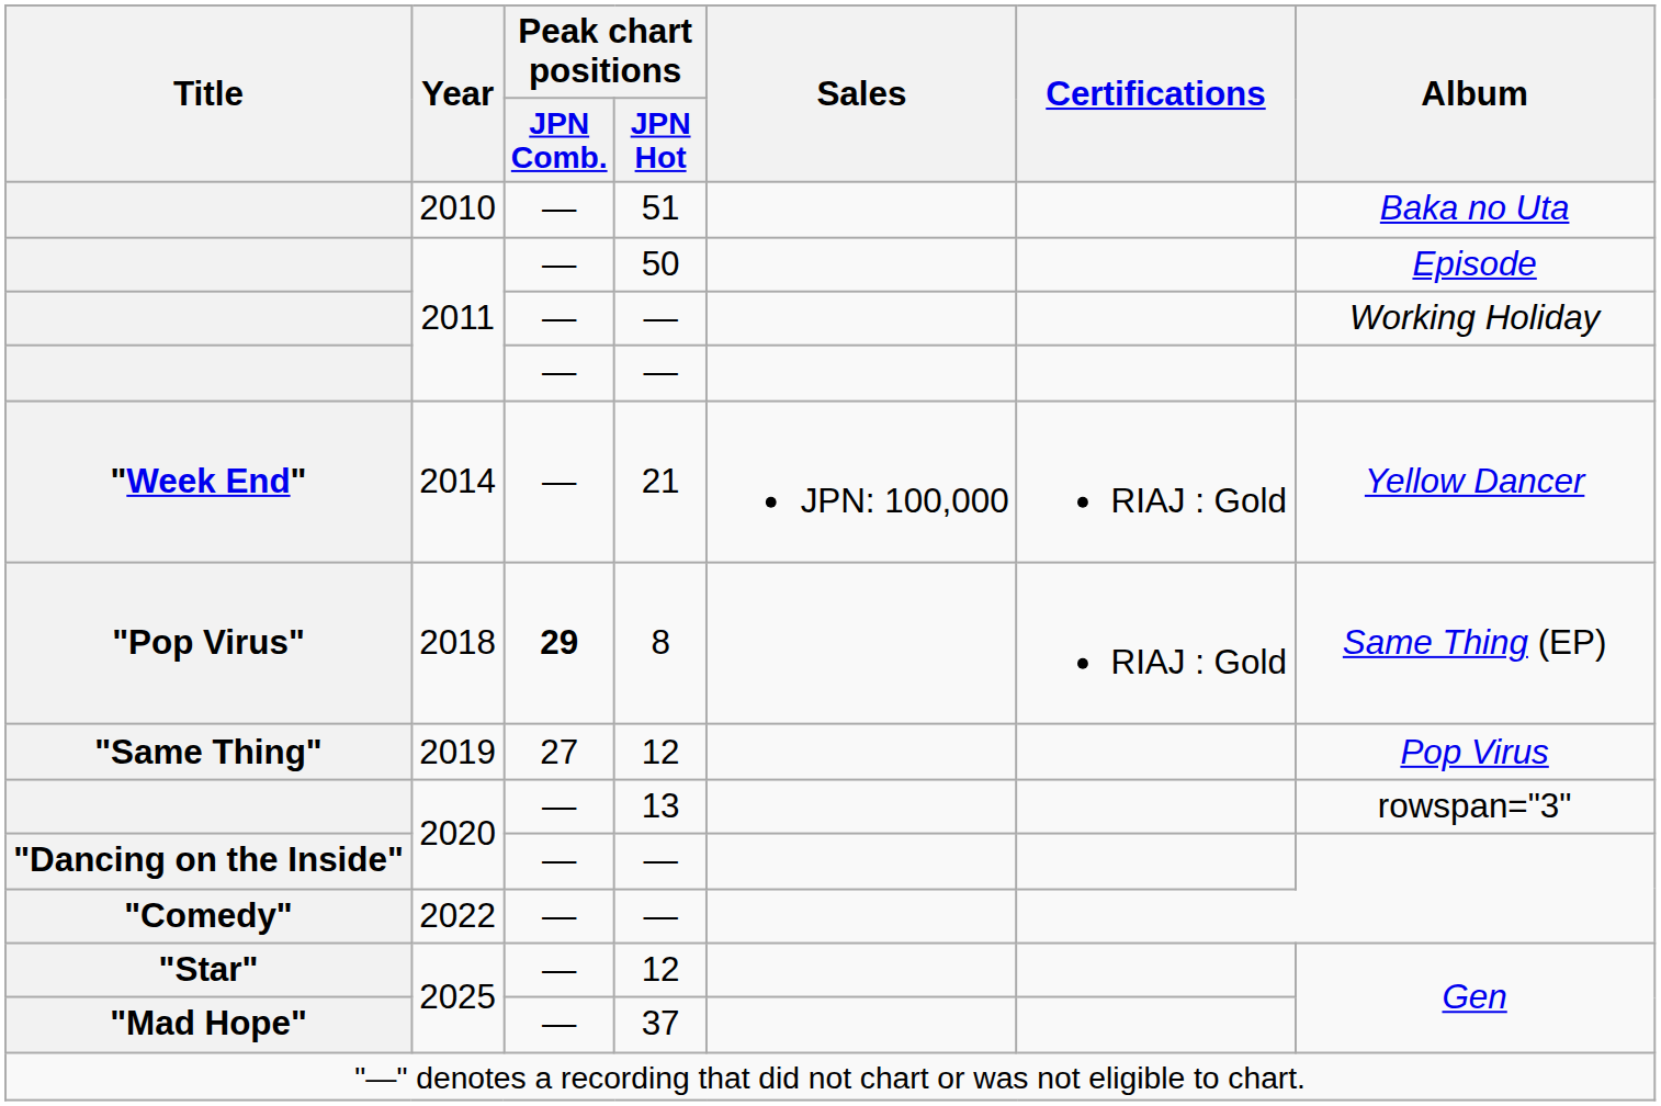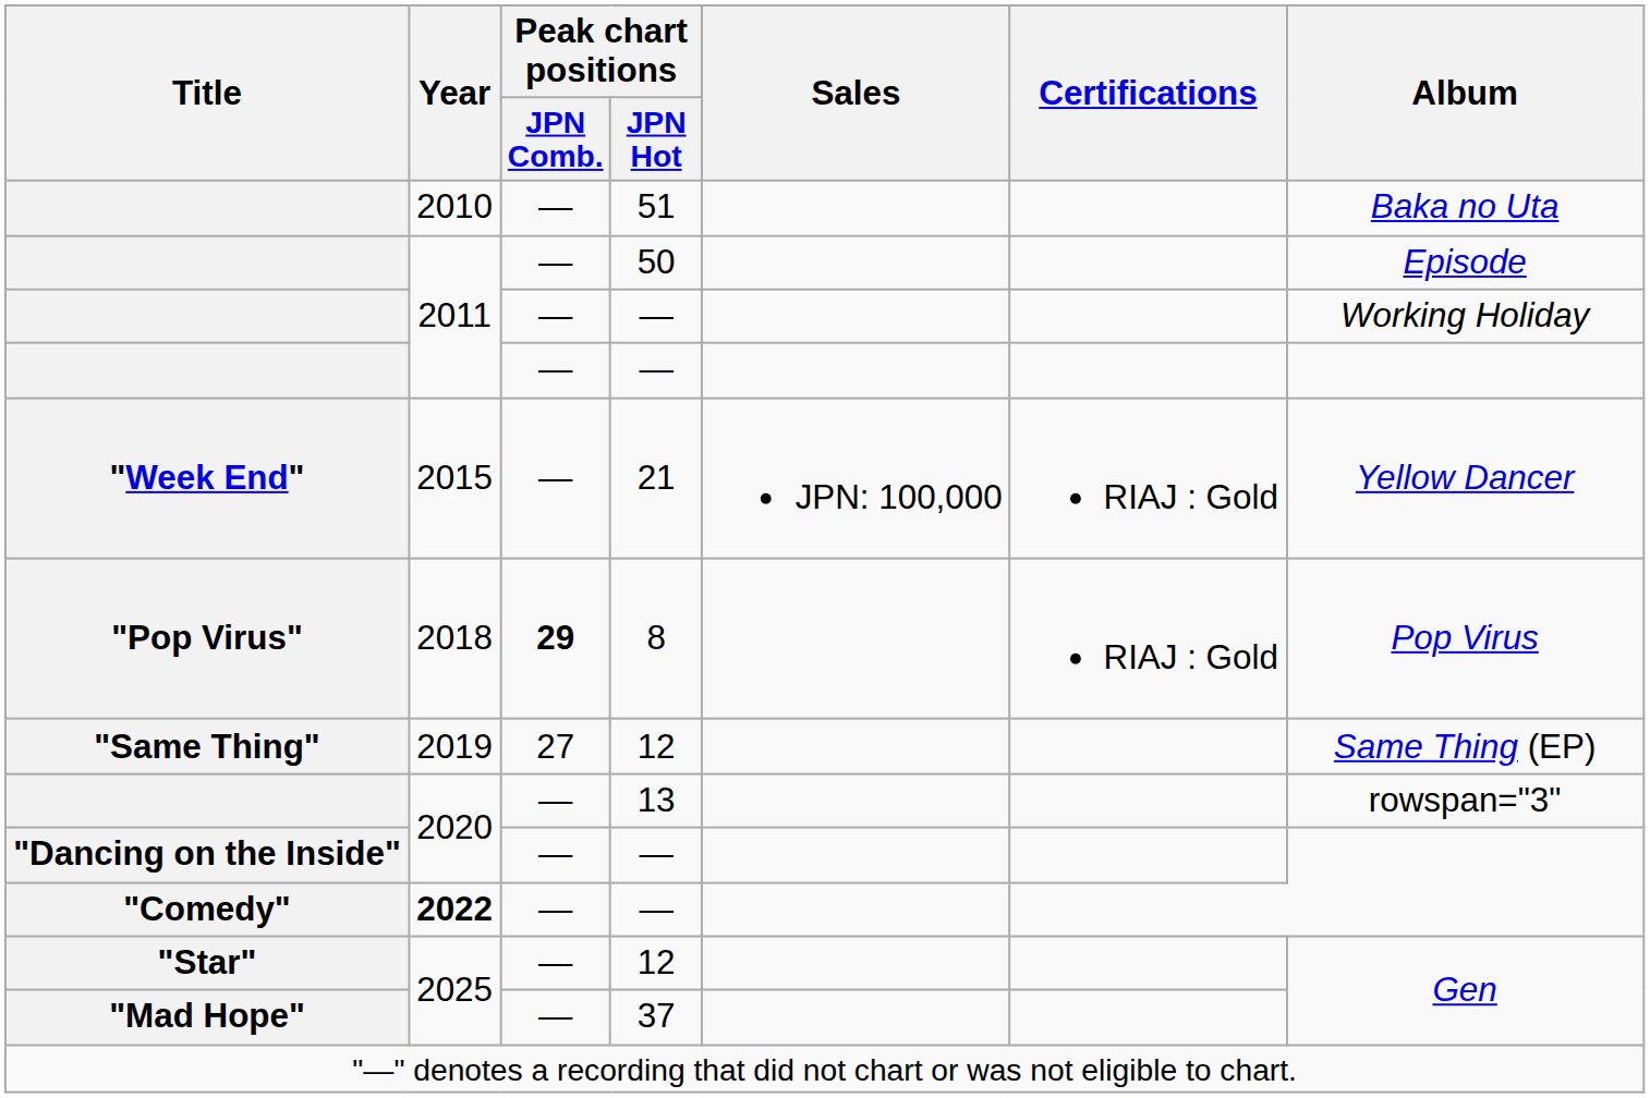"Week End" | Year: 2014 -> 2015
"Pop Virus" | Album: Same Thing (EP) -> Pop Virus
"Same Thing" | Album: Pop Virus -> Same Thing (EP)
"Comedy" | Year: normal -> bold
